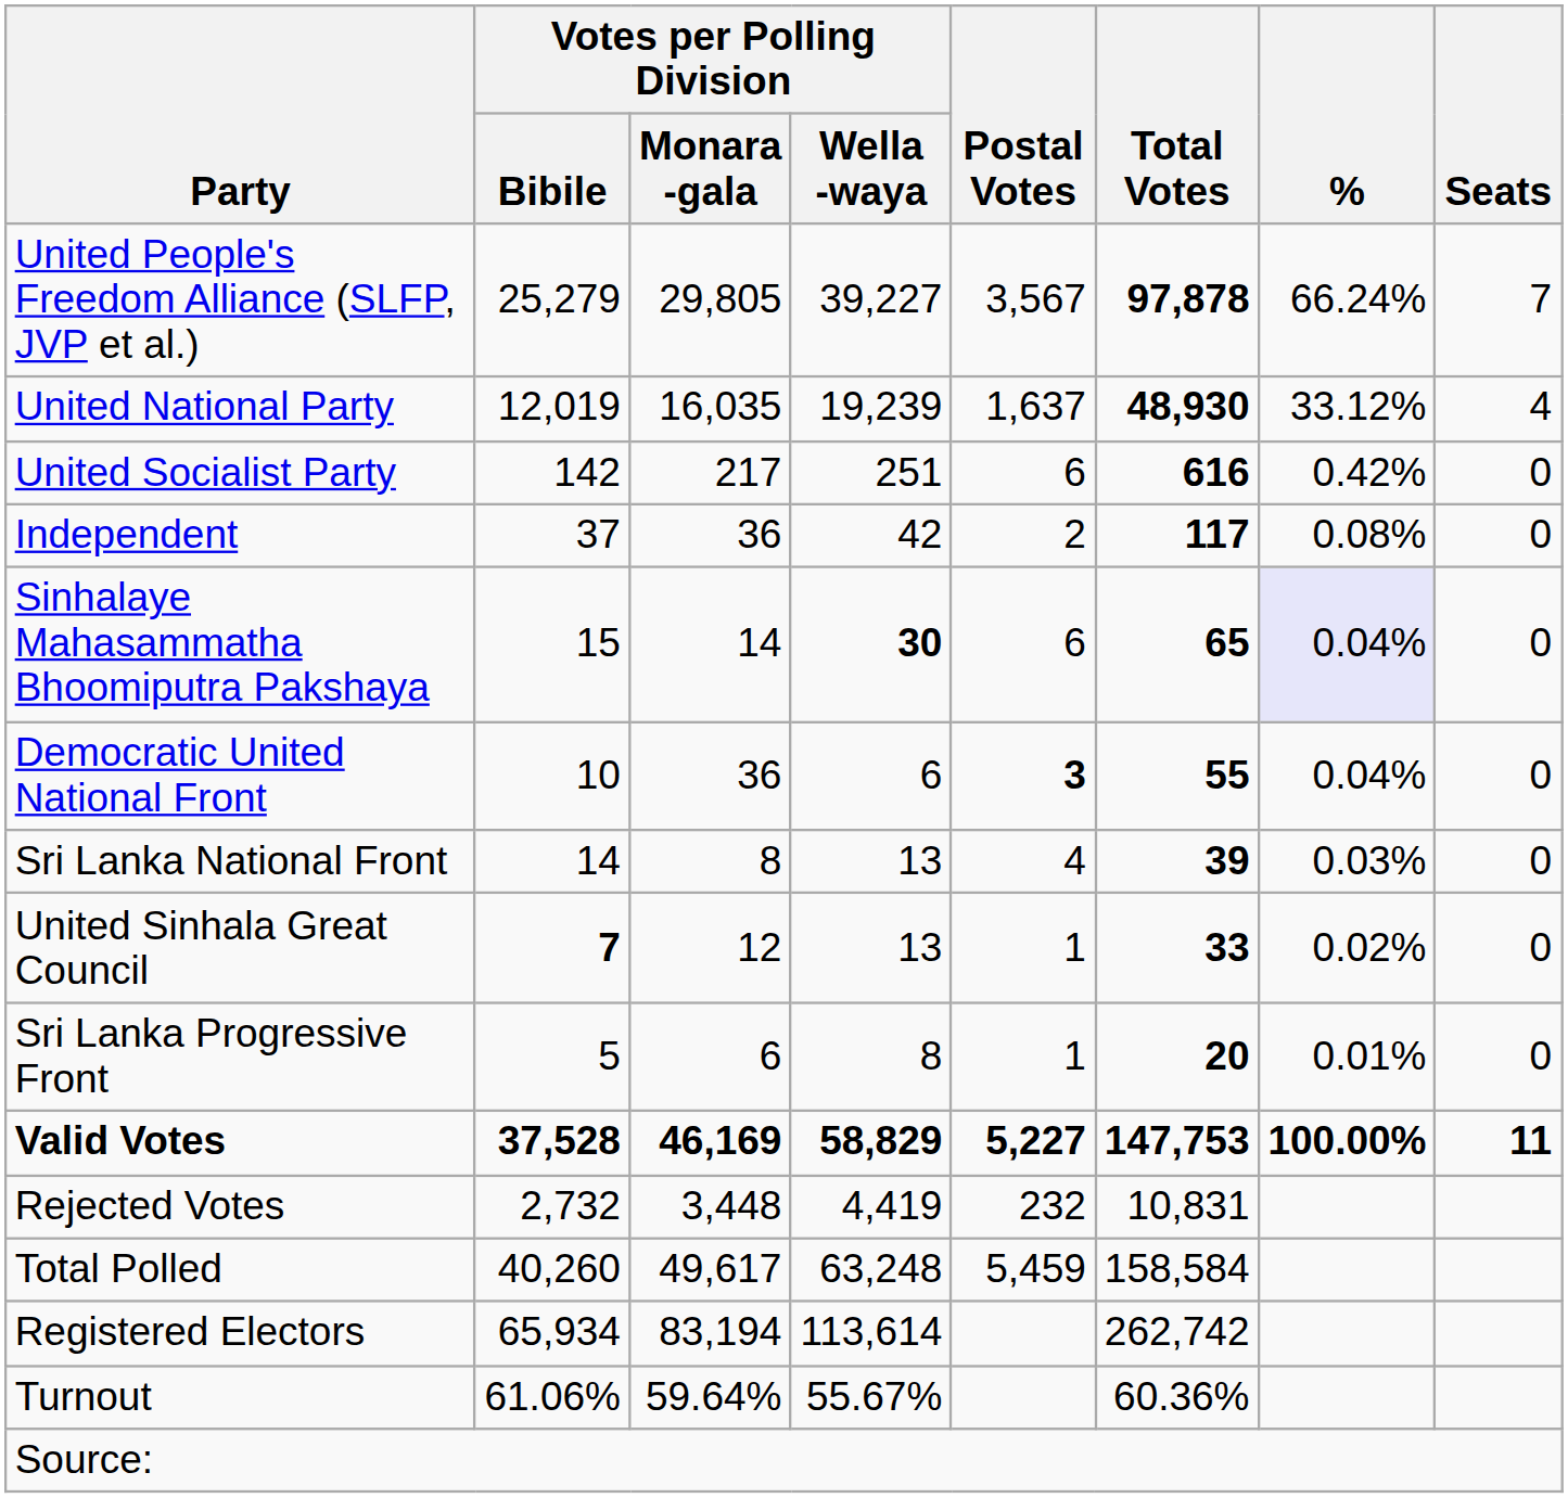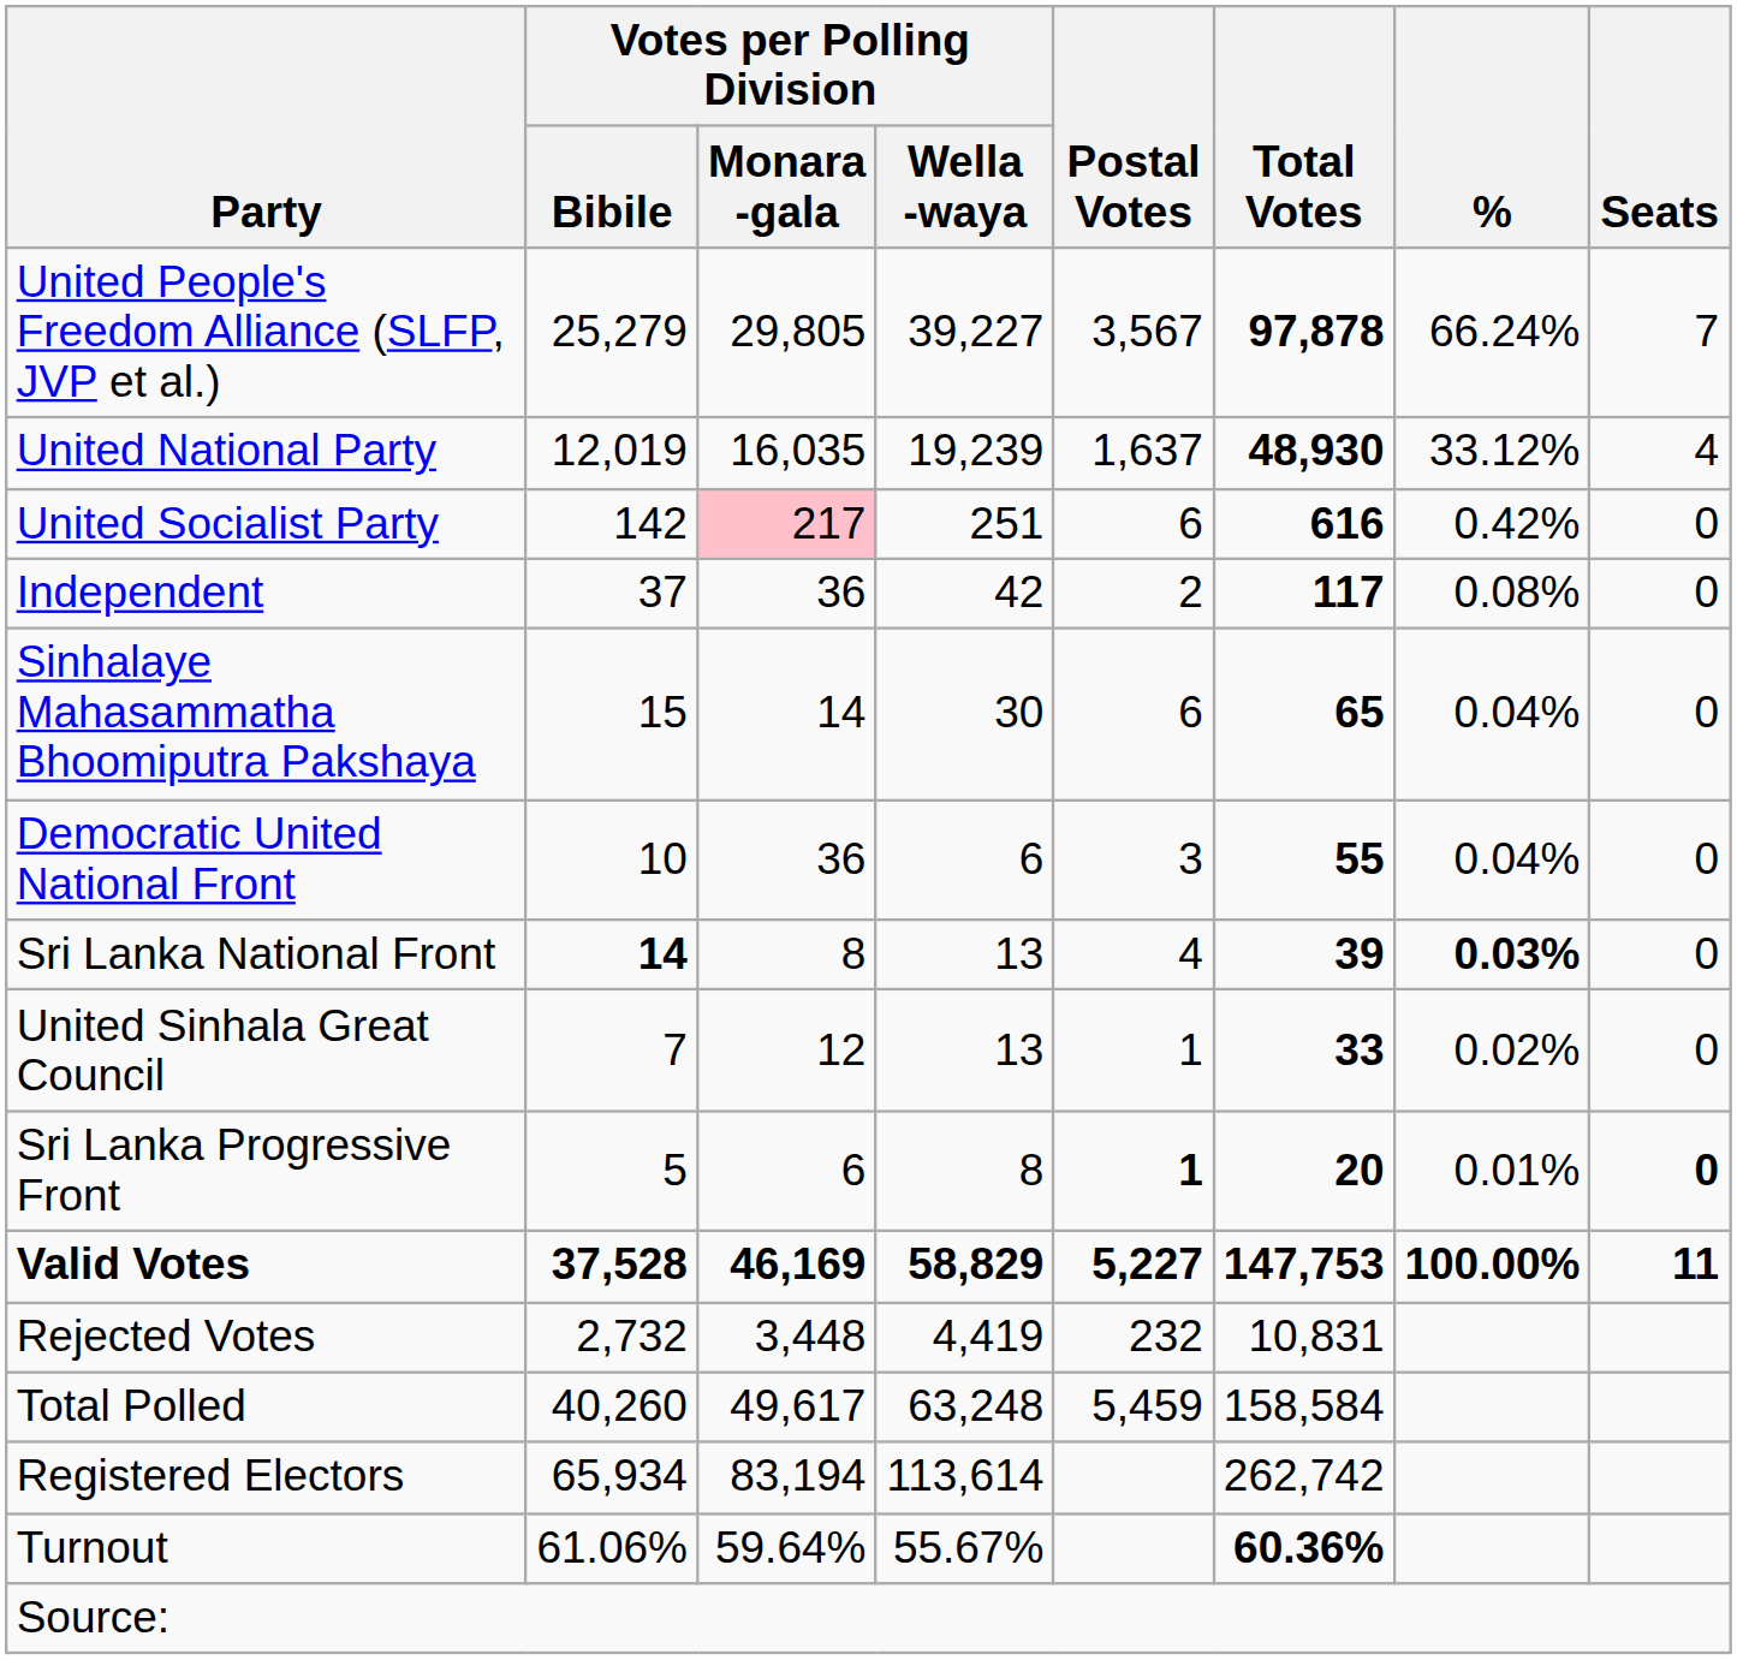United Socialist Party | Votes per Polling Division / Monara -gala: no background -> pink background
Sinhalaye Mahasammatha Bhoomiputra Pakshaya | Votes per Polling Division / Wella -waya: bold -> normal
Sinhalaye Mahasammatha Bhoomiputra Pakshaya | %: lavender background -> no background
Democratic United National Front | Postal Votes: bold -> normal
Sri Lanka National Front | Votes per Polling Division / Bibile: normal -> bold
Sri Lanka National Front | %: normal -> bold
United Sinhala Great Council | Votes per Polling Division / Bibile: bold -> normal
Sri Lanka Progressive Front | Postal Votes: normal -> bold
Sri Lanka Progressive Front | Seats: normal -> bold
Turnout | Total Votes: normal -> bold
